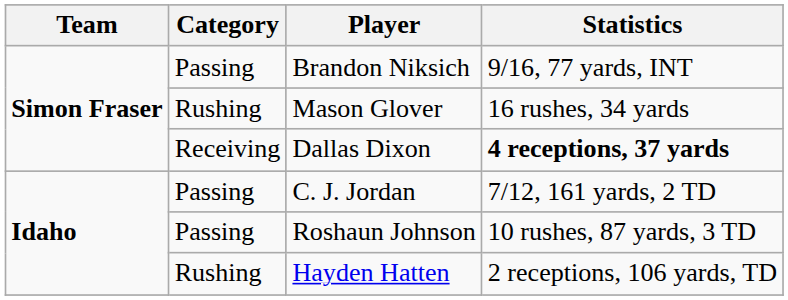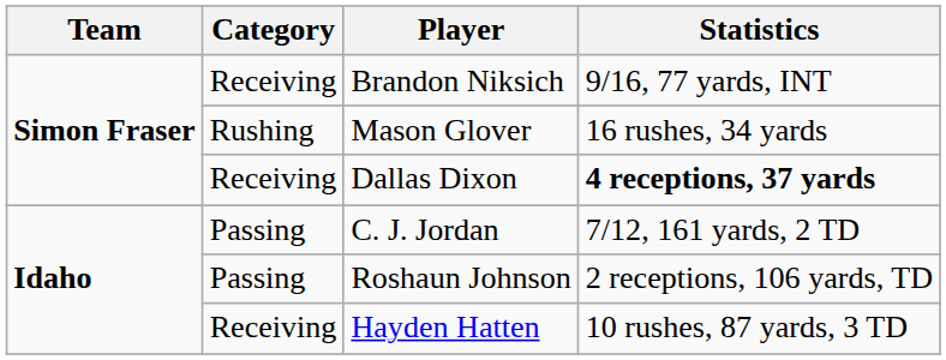Brandon Niksich | Category: Passing -> Receiving
Roshaun Johnson | Statistics: 10 rushes, 87 yards, 3 TD -> 2 receptions, 106 yards, TD
Hayden Hatten | Category: Rushing -> Receiving
Hayden Hatten | Statistics: 2 receptions, 106 yards, TD -> 10 rushes, 87 yards, 3 TD
